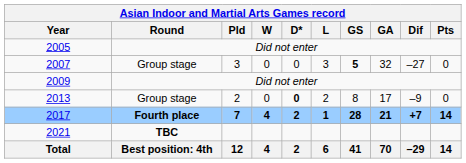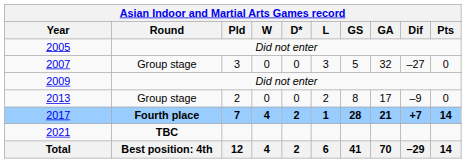2007 | GS: bold -> normal
2013 | D*: bold -> normal
